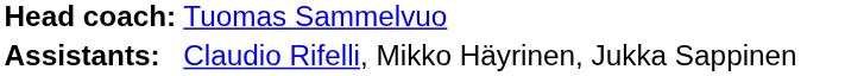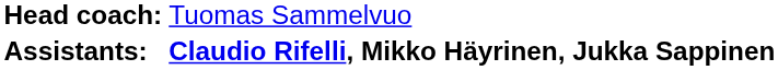Assistants: | column 2: normal -> bold
